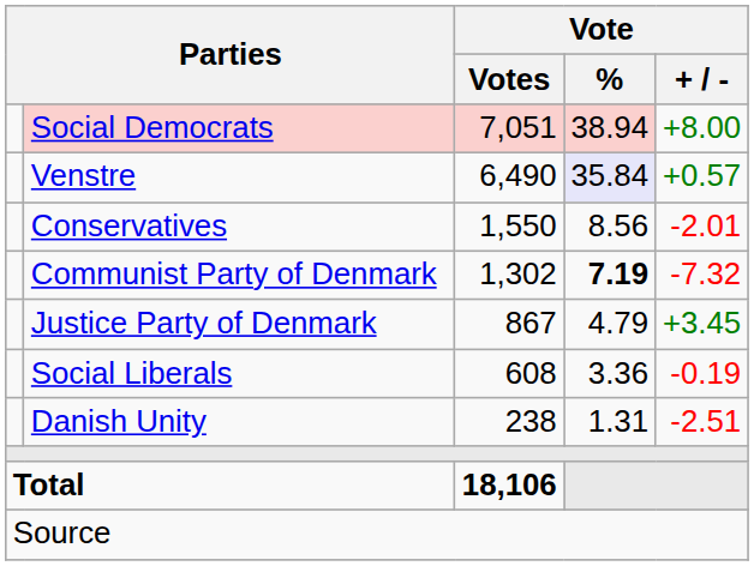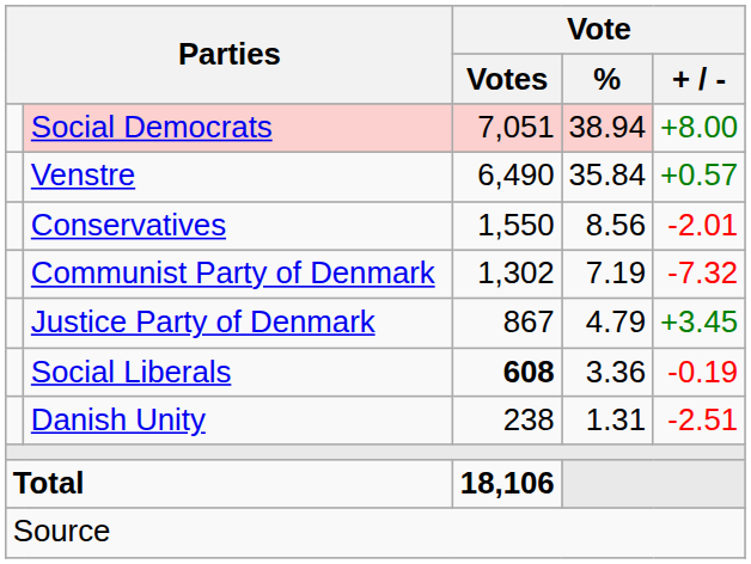Venstre | Vote / %: lavender background -> no background
Communist Party of Denmark | Vote / %: bold -> normal
Social Liberals | Vote / Votes: normal -> bold
